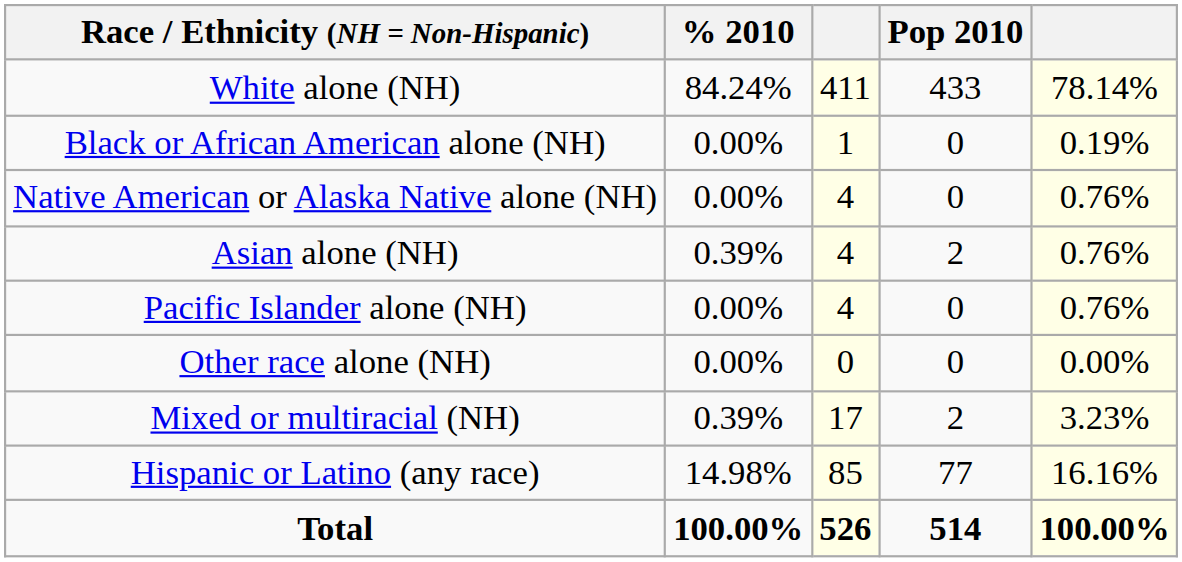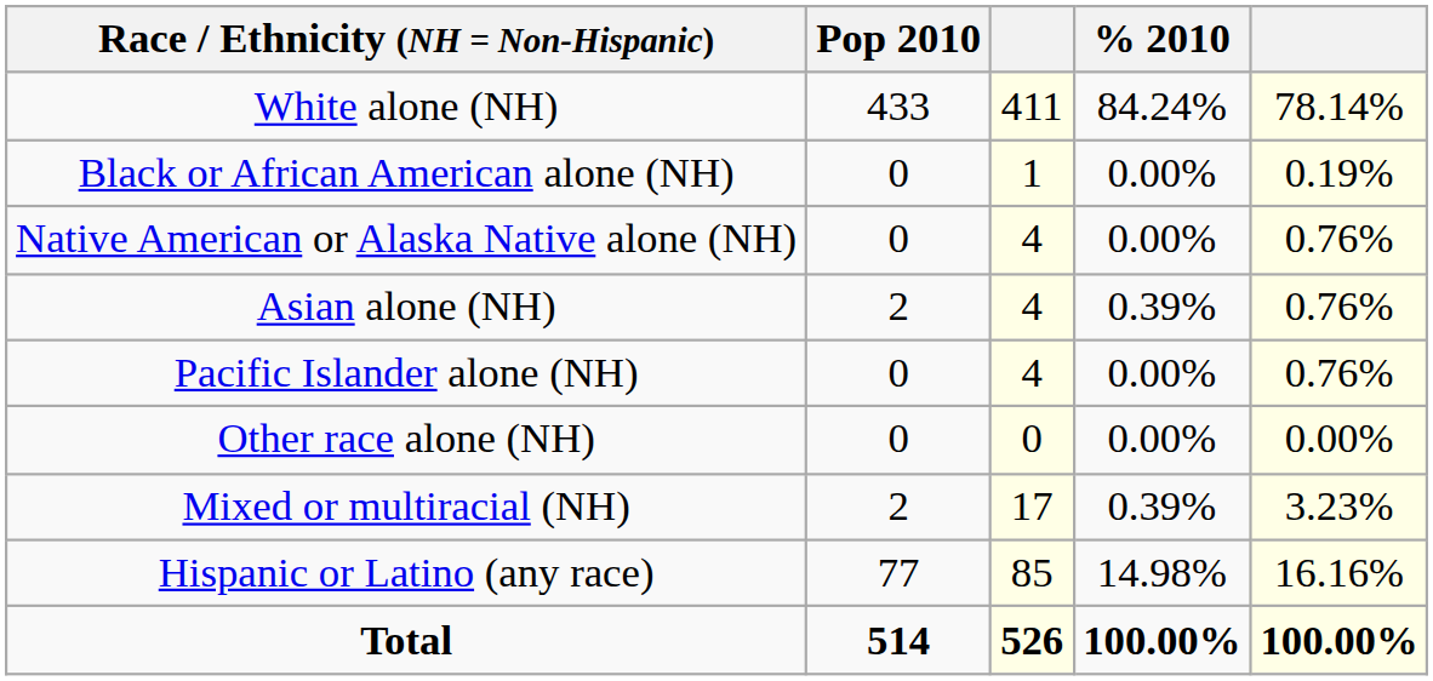columns swapped: Pop 2010 <-> % 2010
